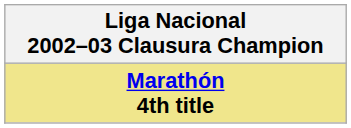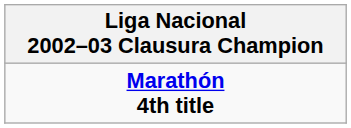row 2 | column 1: khaki background -> no background
